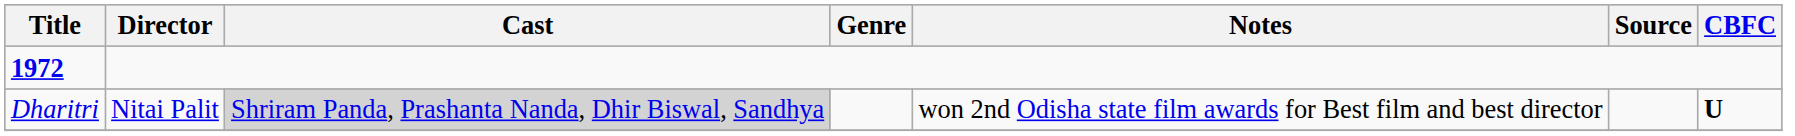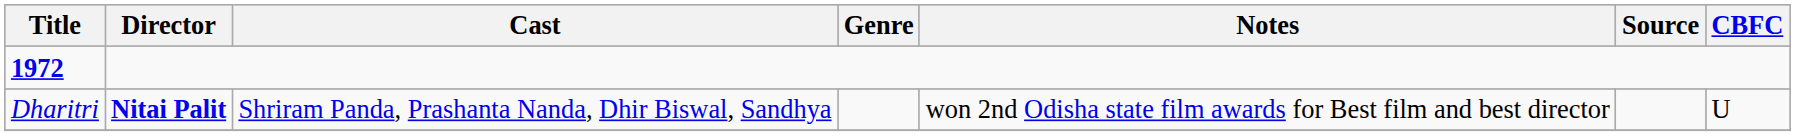Dharitri | Director: normal -> bold
Dharitri | Cast: lightgrey background -> no background
Dharitri | CBFC: bold -> normal
